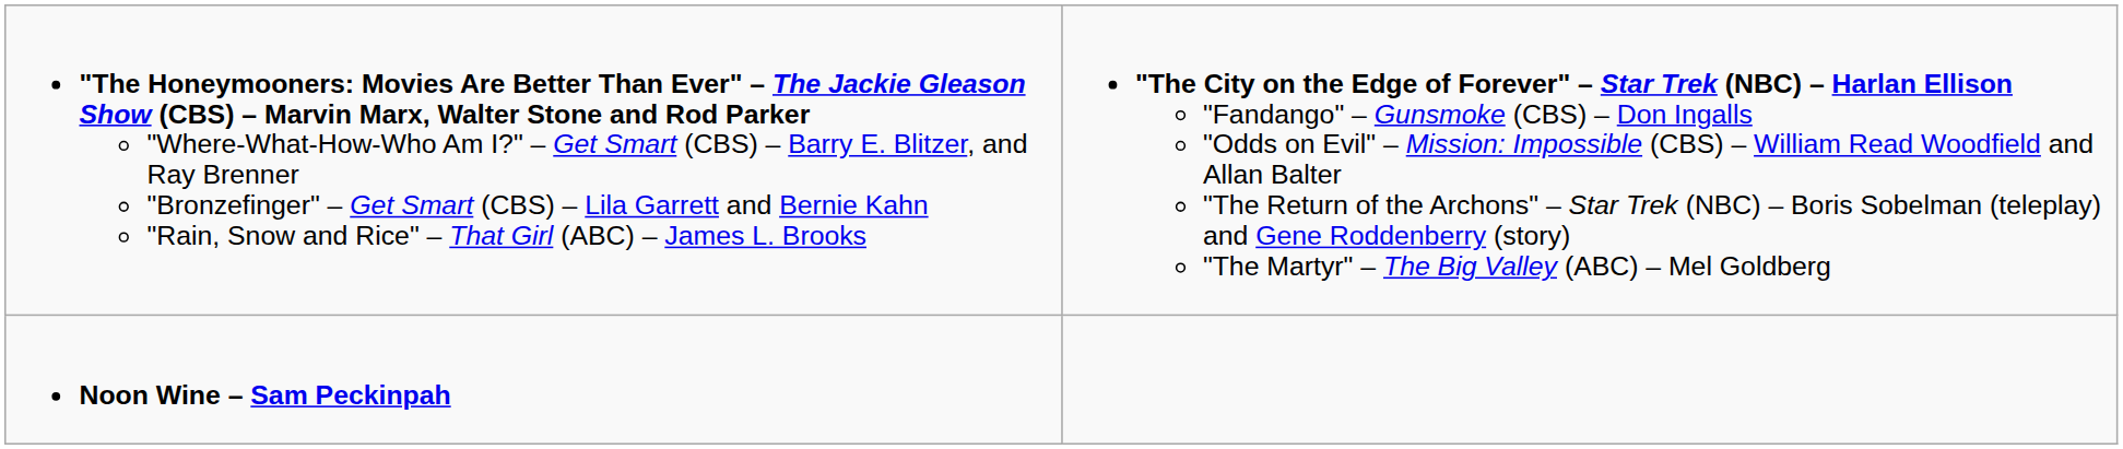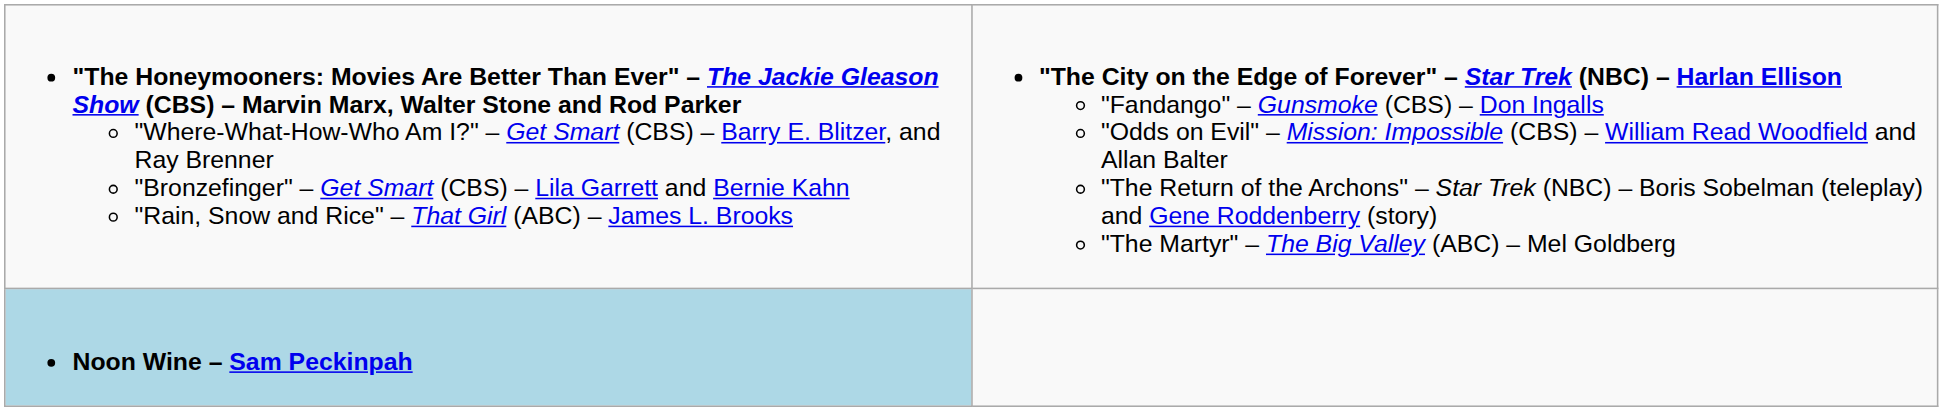Noon Wine – Sam Peckinpah | column 1: no background -> lightblue background
